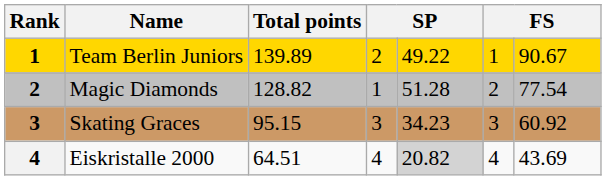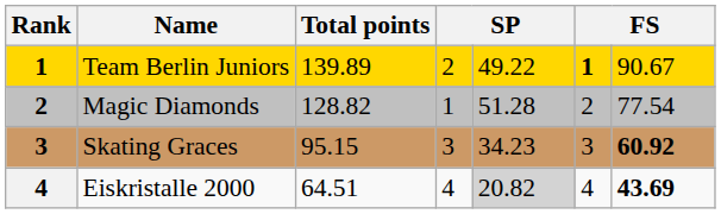Team Berlin Juniors | column 6: normal -> bold
Skating Graces | column 7: normal -> bold
Eiskristalle 2000 | column 7: normal -> bold
